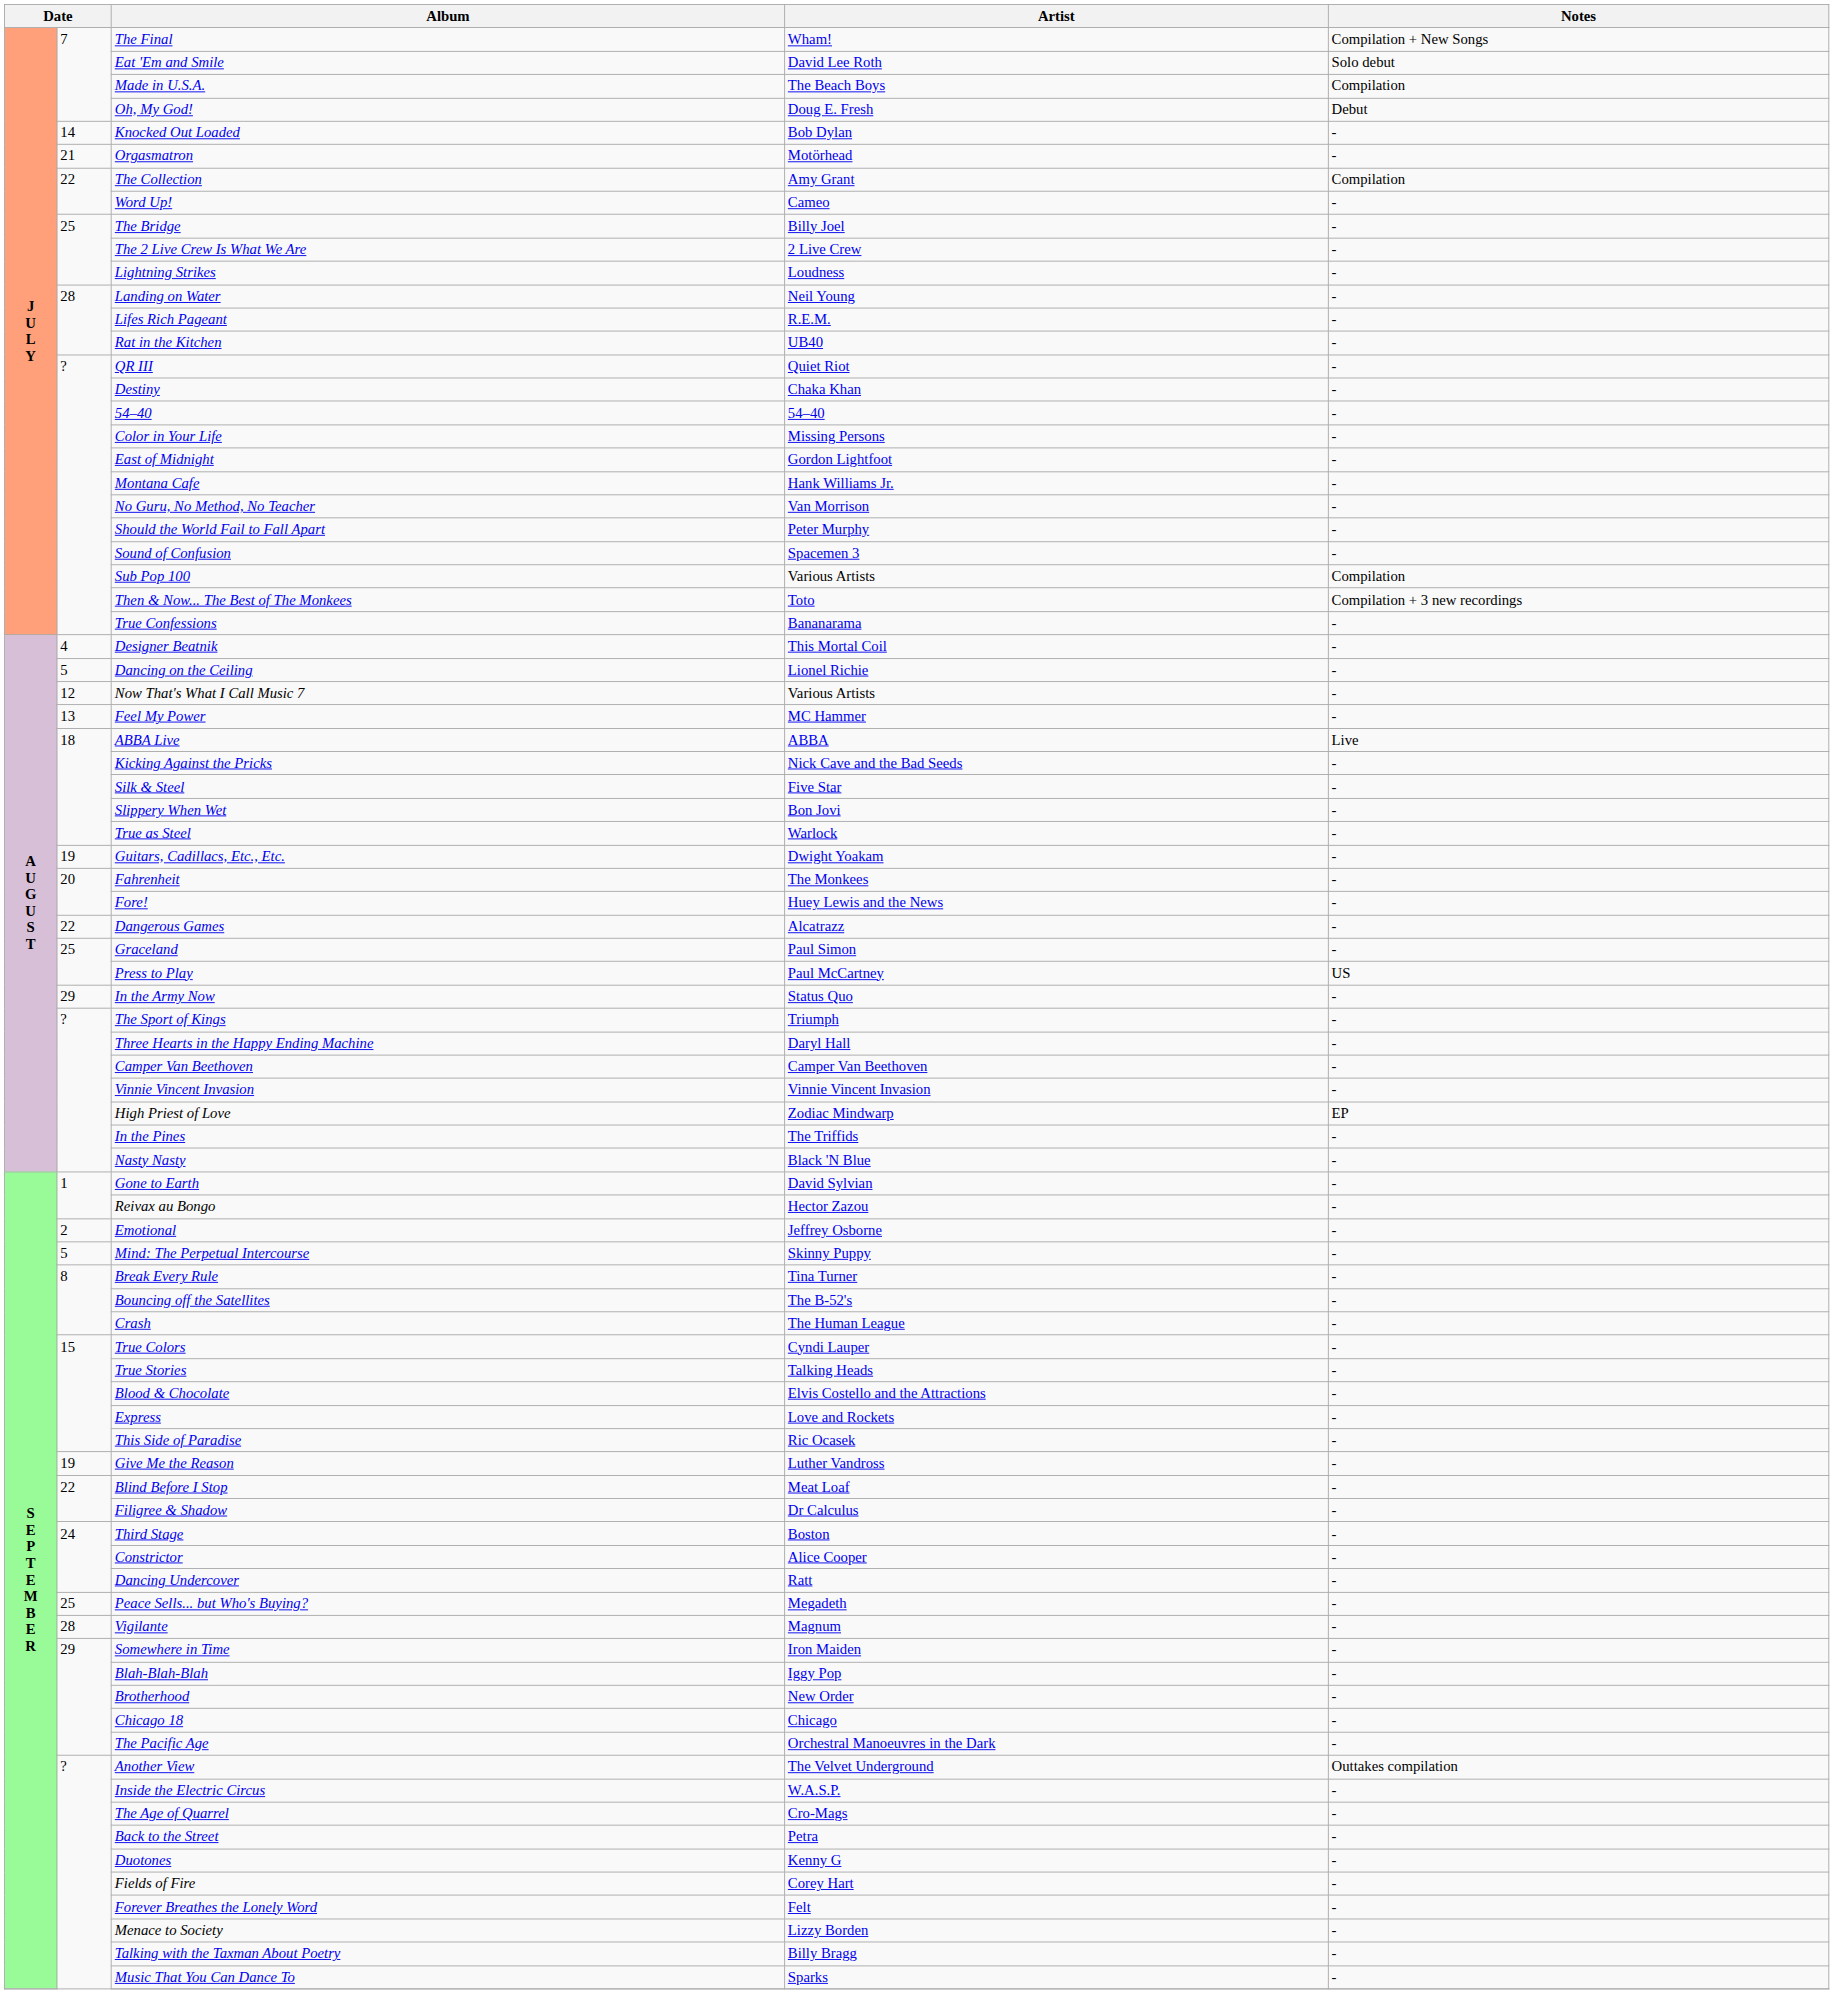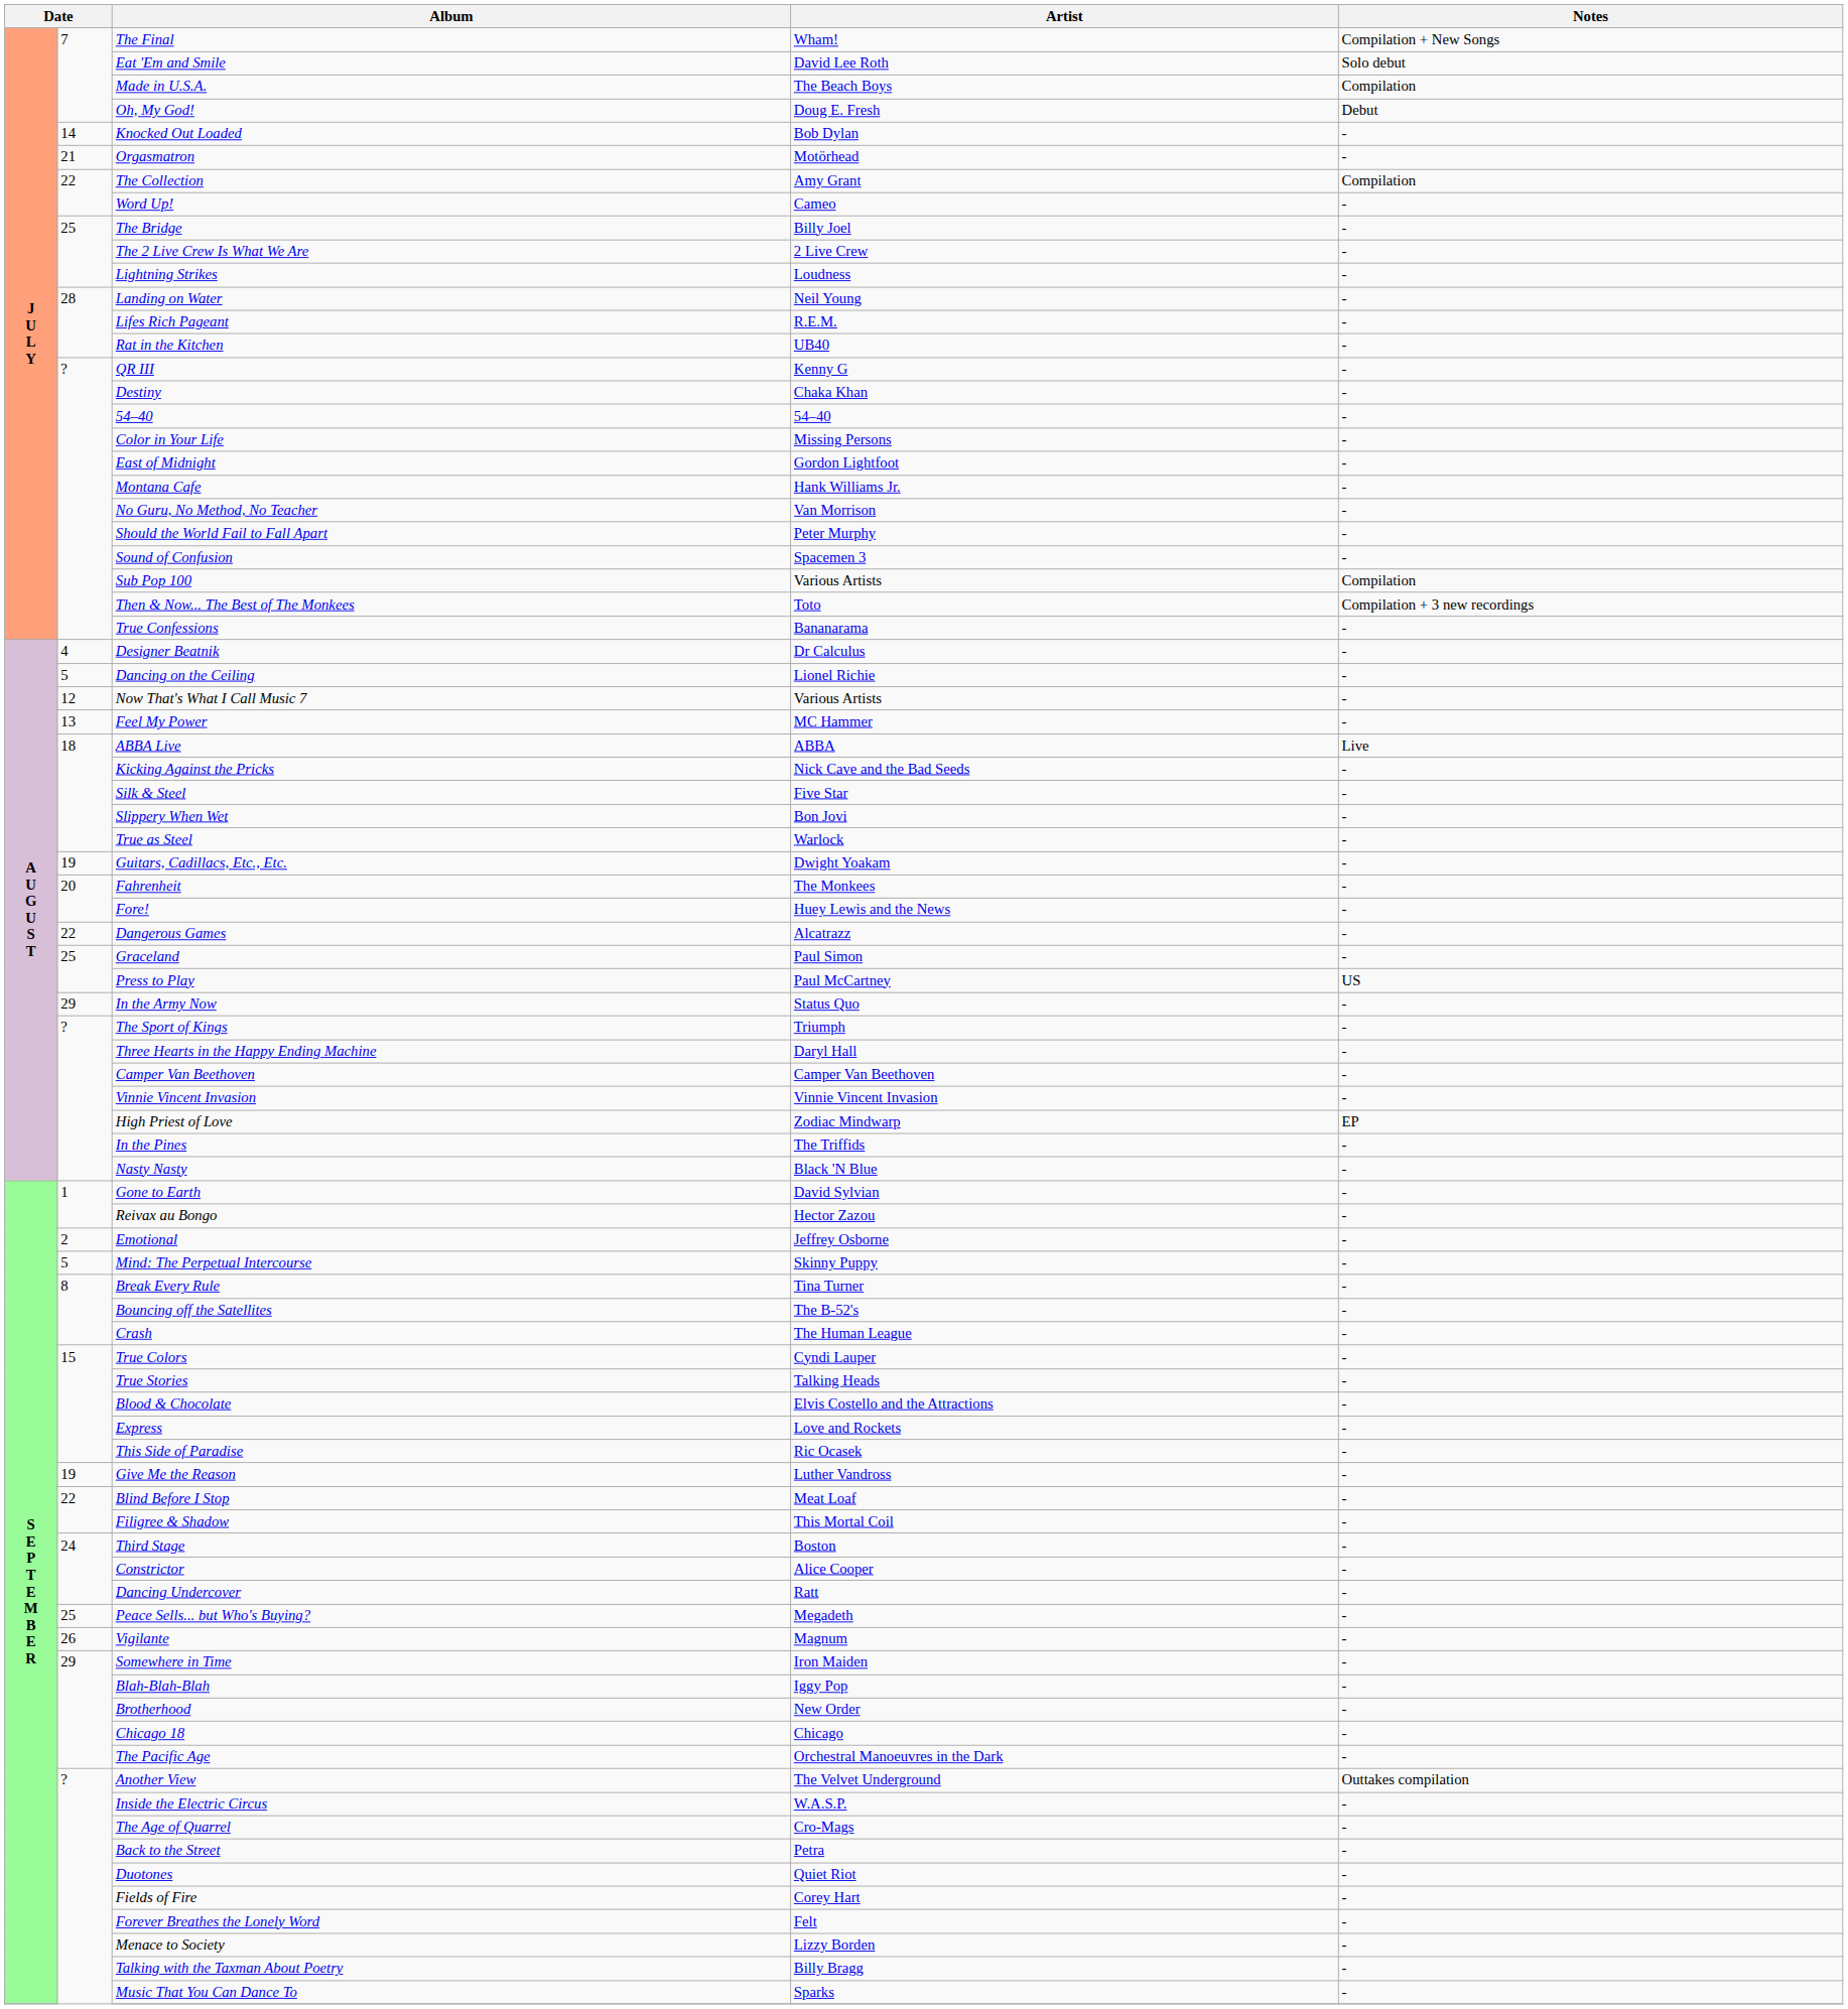QR III | Artist: Quiet Riot -> Kenny G
Designer Beatnik | Artist: This Mortal Coil -> Dr Calculus
Filigree & Shadow | Artist: Dr Calculus -> This Mortal Coil
Vigilante | column 2: 28 -> 26
Duotones | Artist: Kenny G -> Quiet Riot
